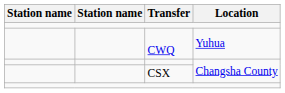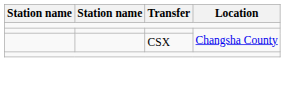- row: CWQ | Yuhua
